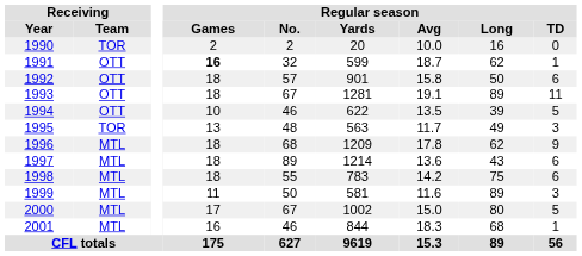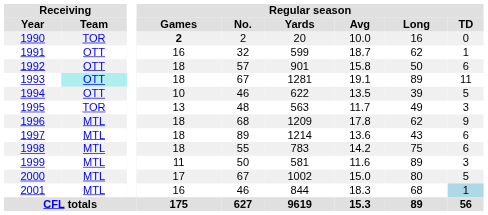1990 | Regular season / Games: normal -> bold
1991 | Regular season / Games: bold -> normal
1993 | Receiving / Team: no background -> paleturquoise background
2001 | Regular season / TD: no background -> lightblue background
